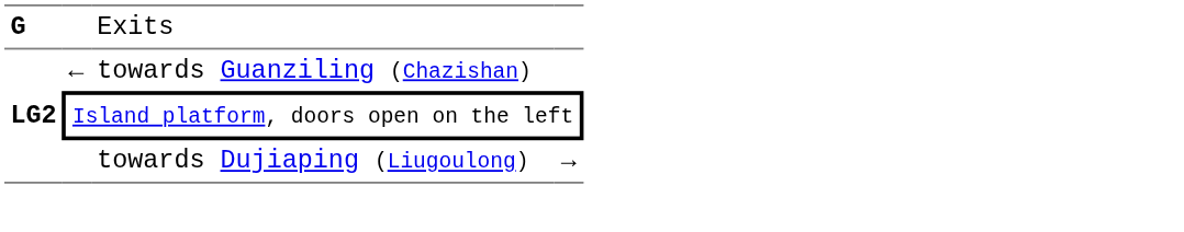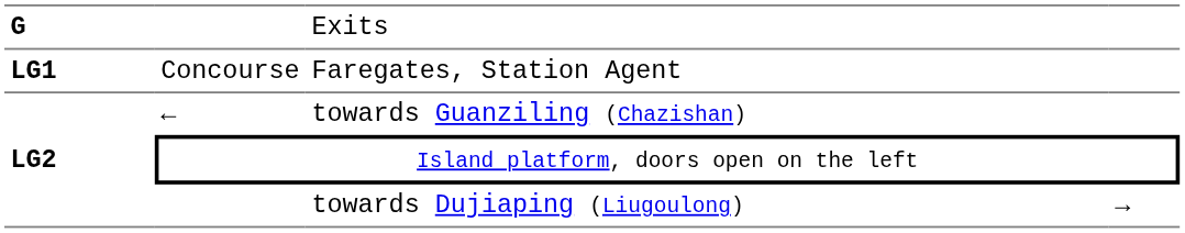+ row: LG1 | Concourse | Faregates, Station Agent
